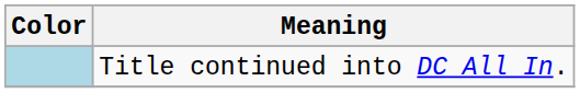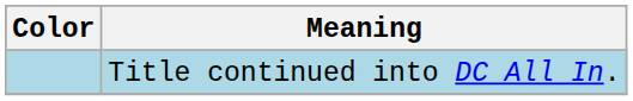row 2 | Meaning: no background -> lightblue background
